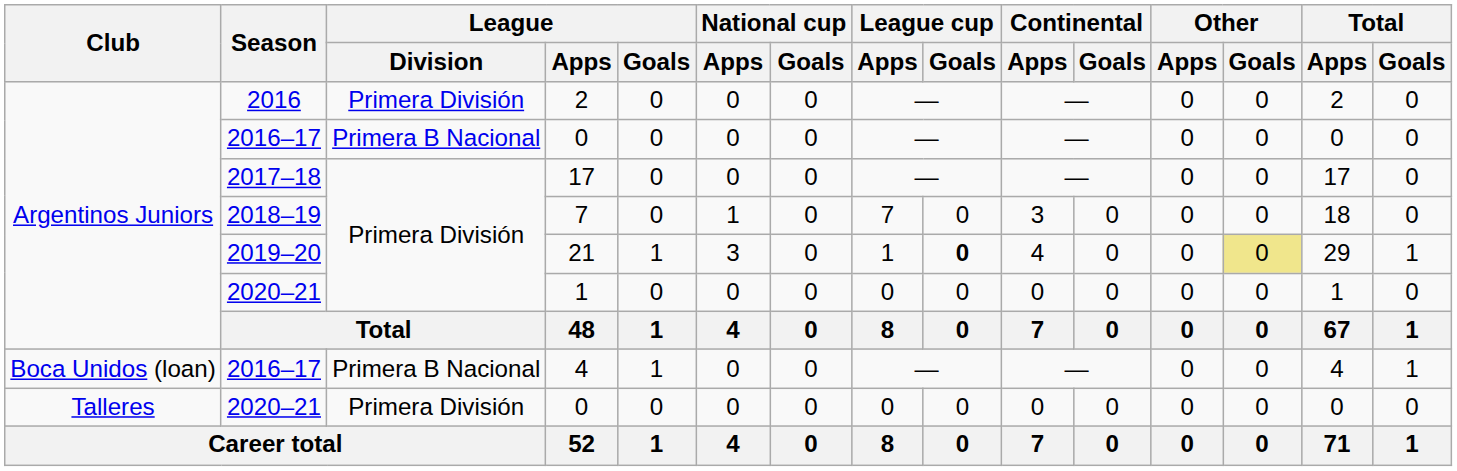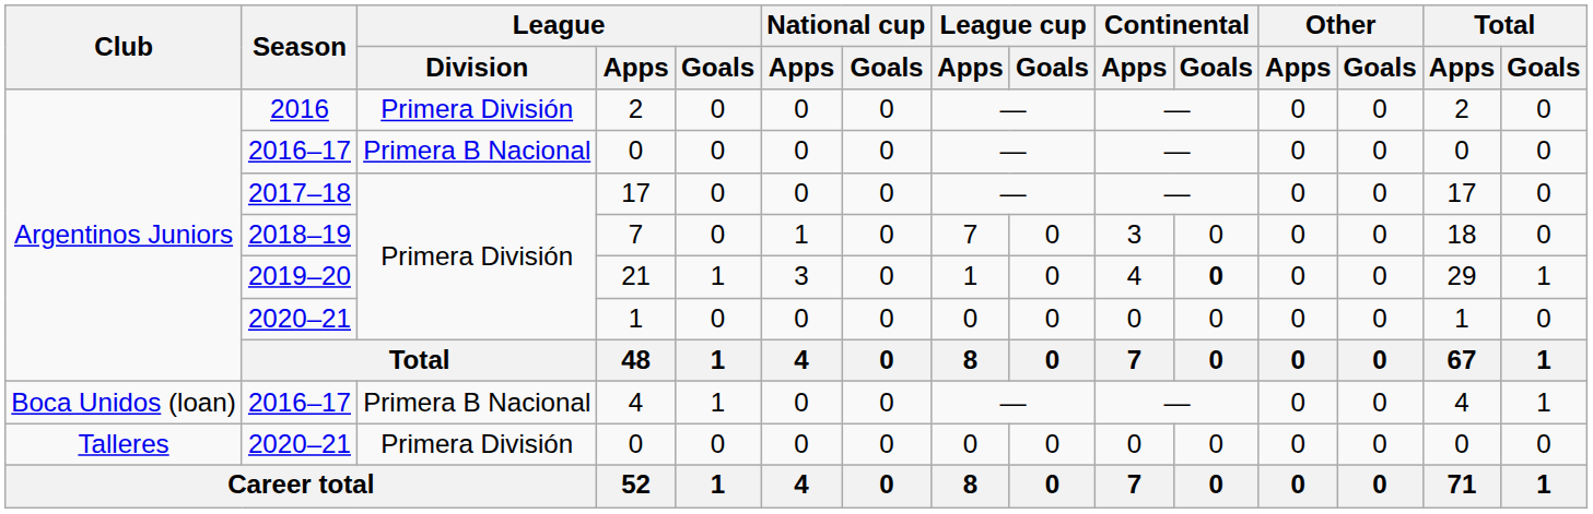21 | League cup / Goals: bold -> normal
21 | Continental / Goals: normal -> bold
21 | Other / Goals: khaki background -> no background
